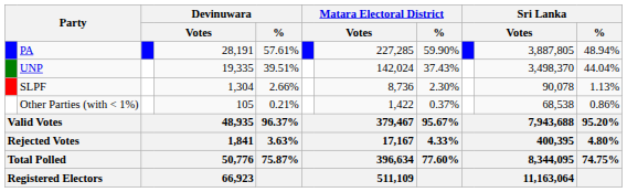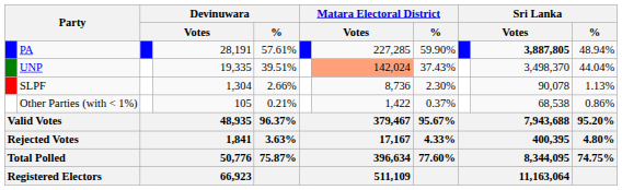PA | column 10: normal -> bold
UNP | column 7: no background -> lightsalmon background
